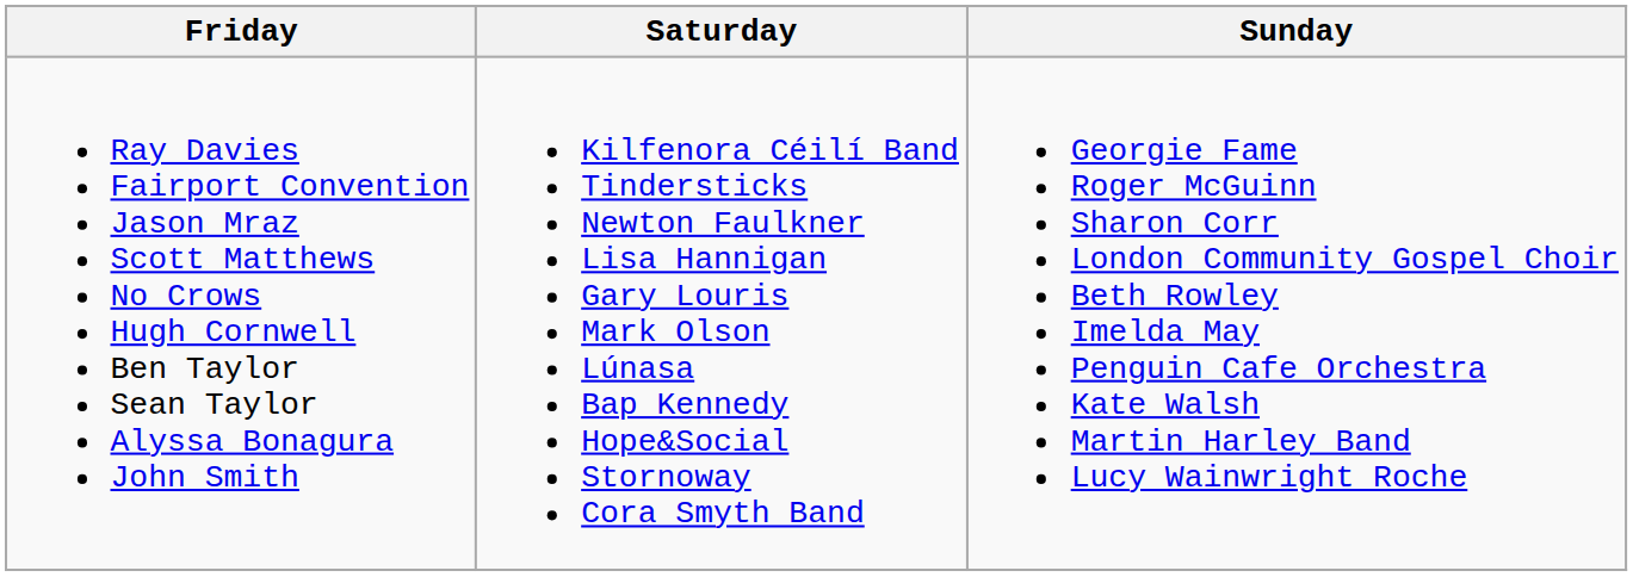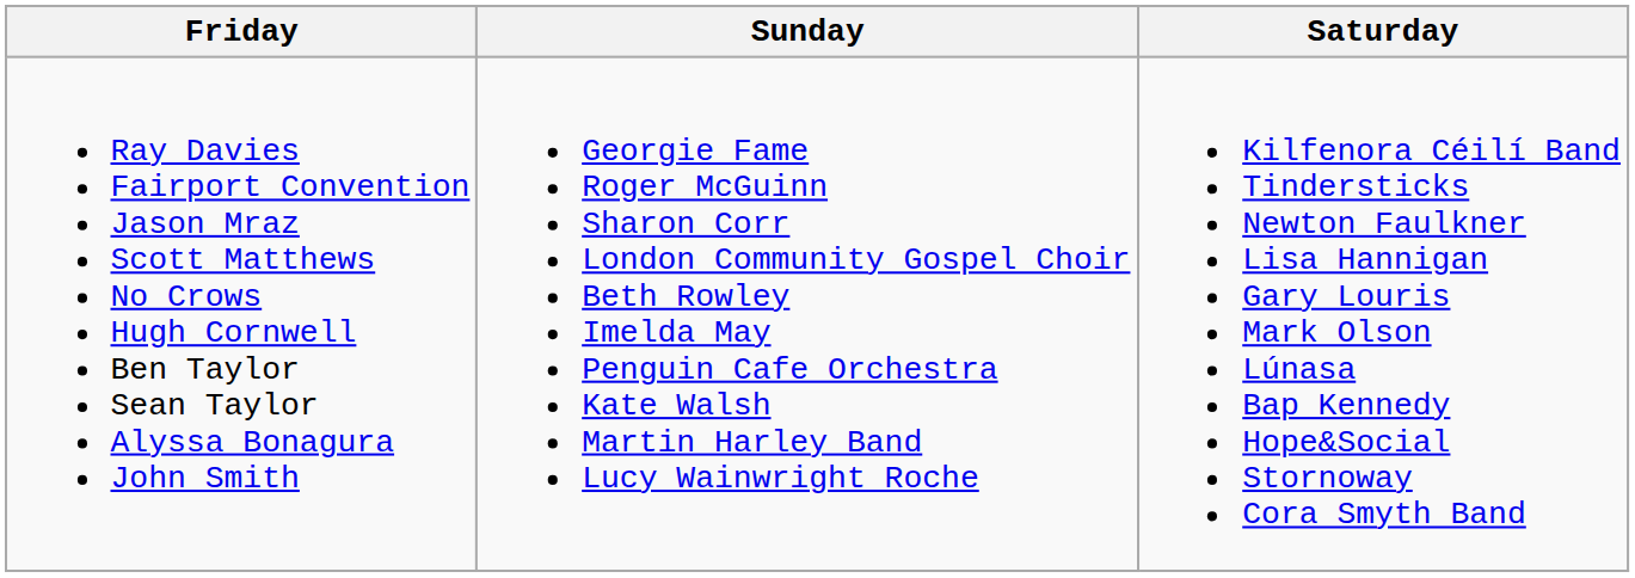columns swapped: Saturday <-> Sunday
